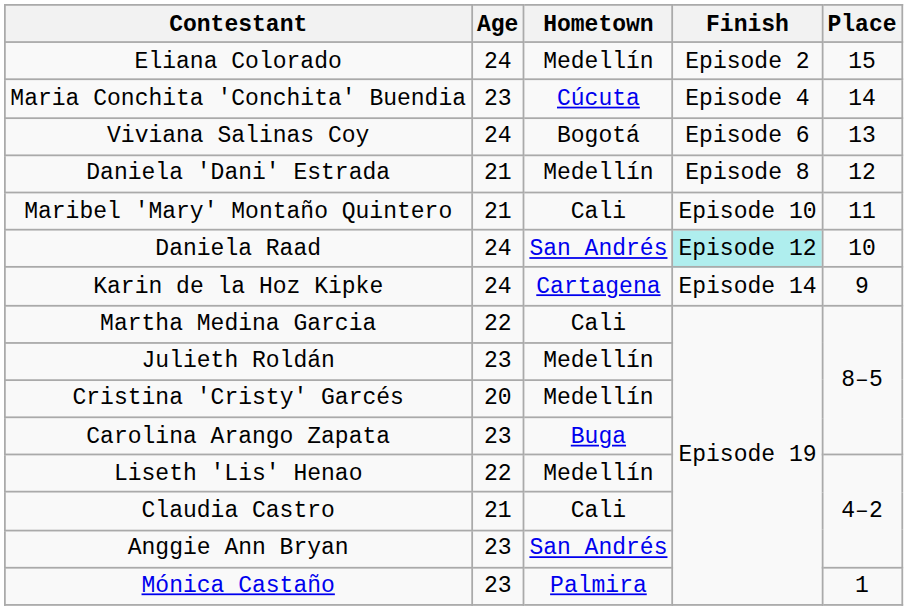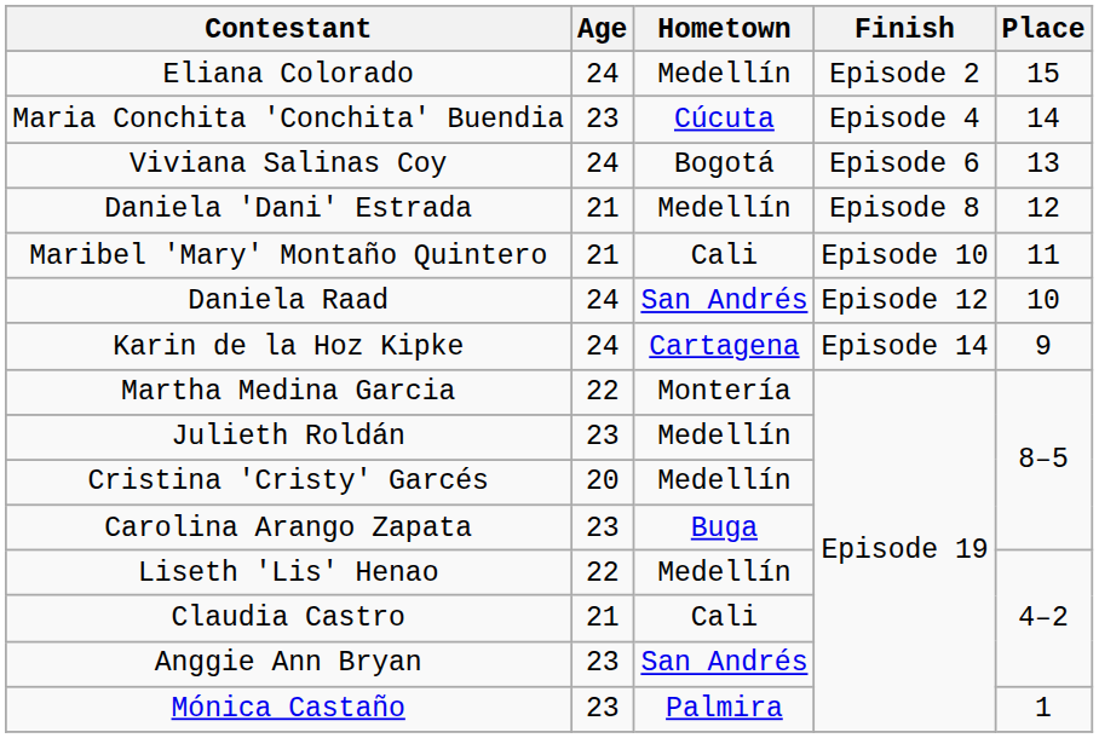Daniela Raad | Finish: paleturquoise background -> no background
Martha Medina Garcia | Hometown: Cali -> Montería
